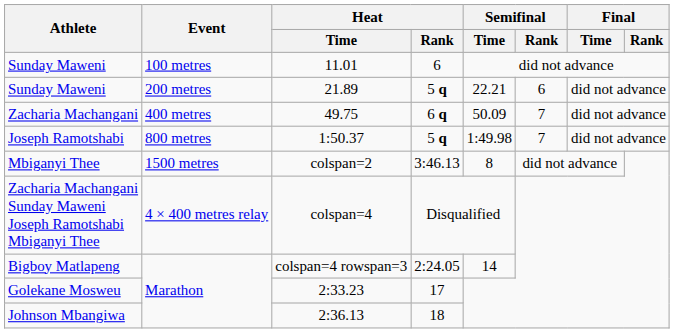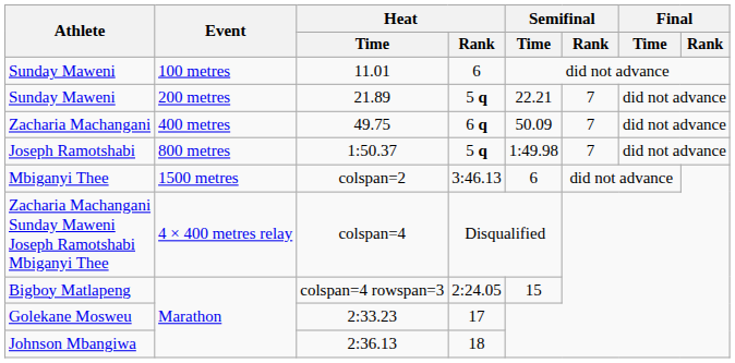21.89 | Semifinal / Rank: 6 -> 7
colspan=2 | Semifinal / Time: 8 -> 6
colspan=4 rowspan=3 | Semifinal / Time: 14 -> 15
